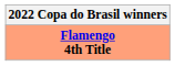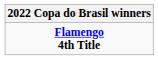row 2 | column 1: lightsalmon background -> no background
